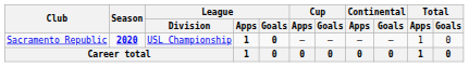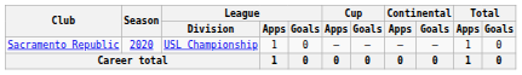Sacramento Republic | Season: bold -> normal
Sacramento Republic | League / Apps: bold -> normal
Sacramento Republic | League / Goals: bold -> normal
